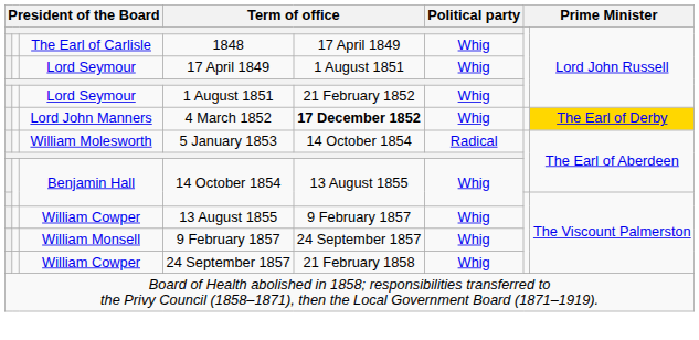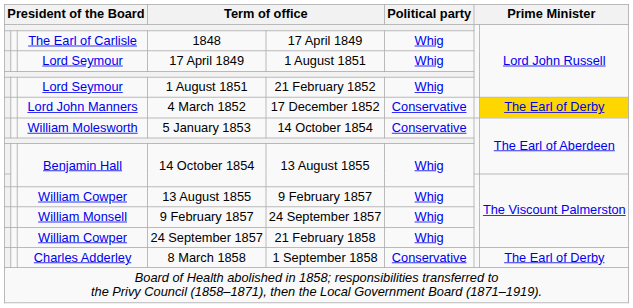4 March 1852 | column 5: bold -> normal
4 March 1852 | Political party: Whig -> Conservative
5 January 1853 | Political party: Radical -> Conservative
+ row: Charles Adderley | 8 March 1858 | 1 September 1858 | Conservative | The Earl of Derby
